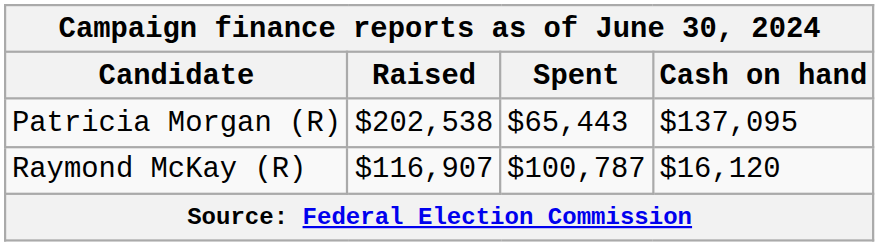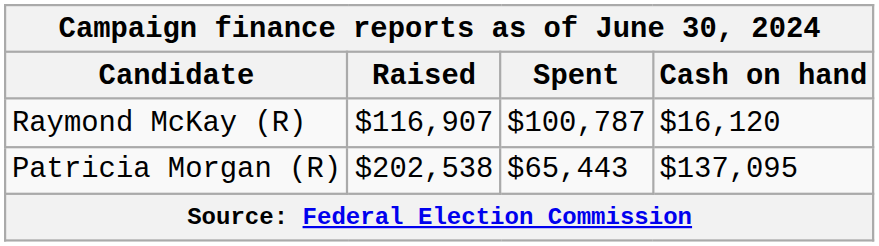rows swapped: Raymond McKay (R) <-> Patricia Morgan (R)
